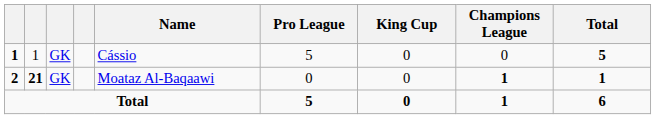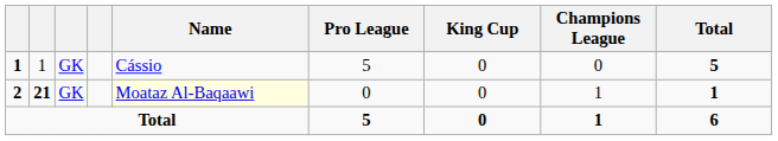2 | Name: no background -> lightyellow background
2 | Champions League: bold -> normal
